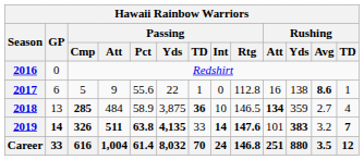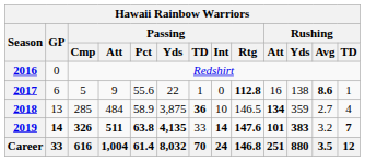2017 | Passing / Rtg: normal -> bold
2018 | Passing / Cmp: bold -> normal
2019 | Rushing / Att: normal -> bold
